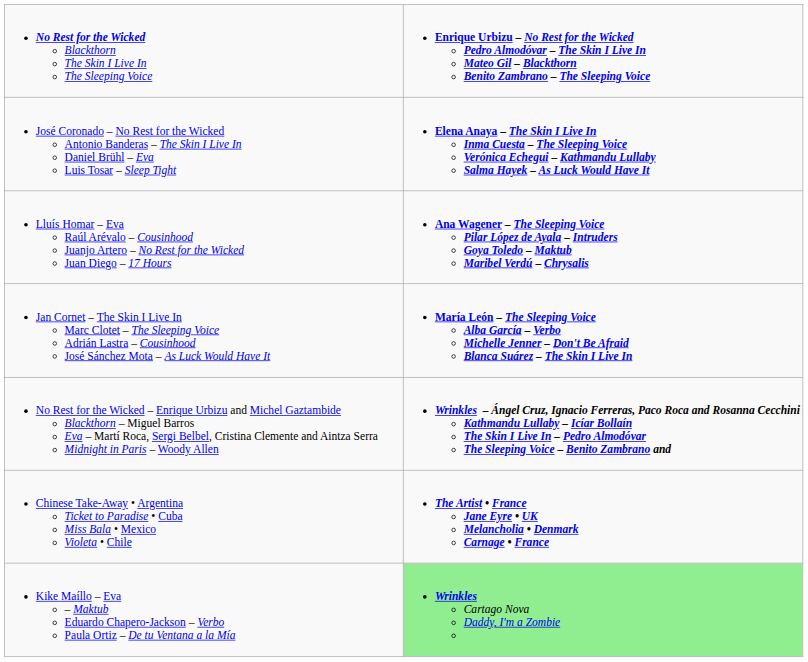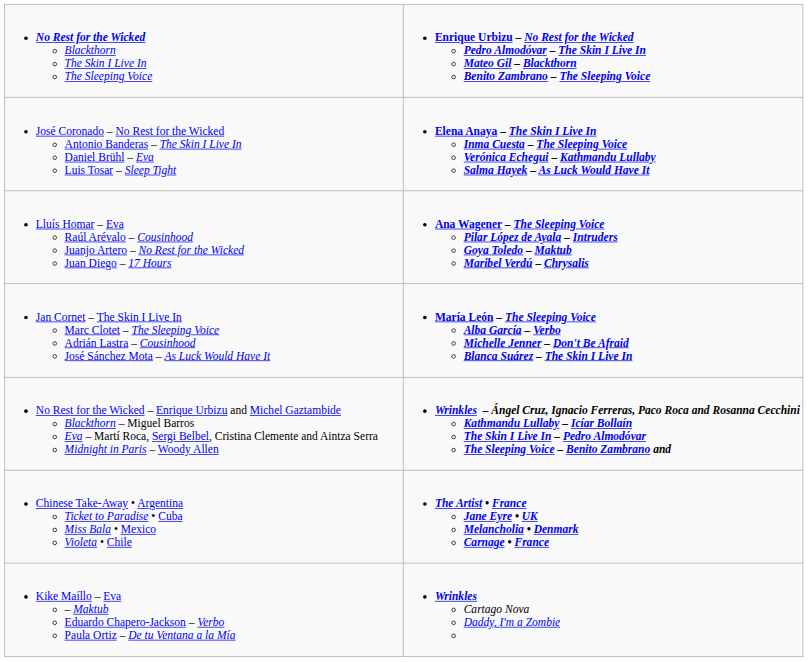row 7 | column 2: lightgreen background -> no background
